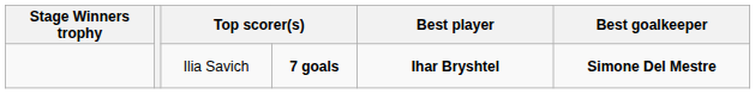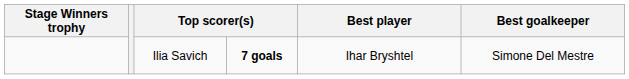Ilia Savich | Best player: bold -> normal
Ilia Savich | Best goalkeeper: bold -> normal
